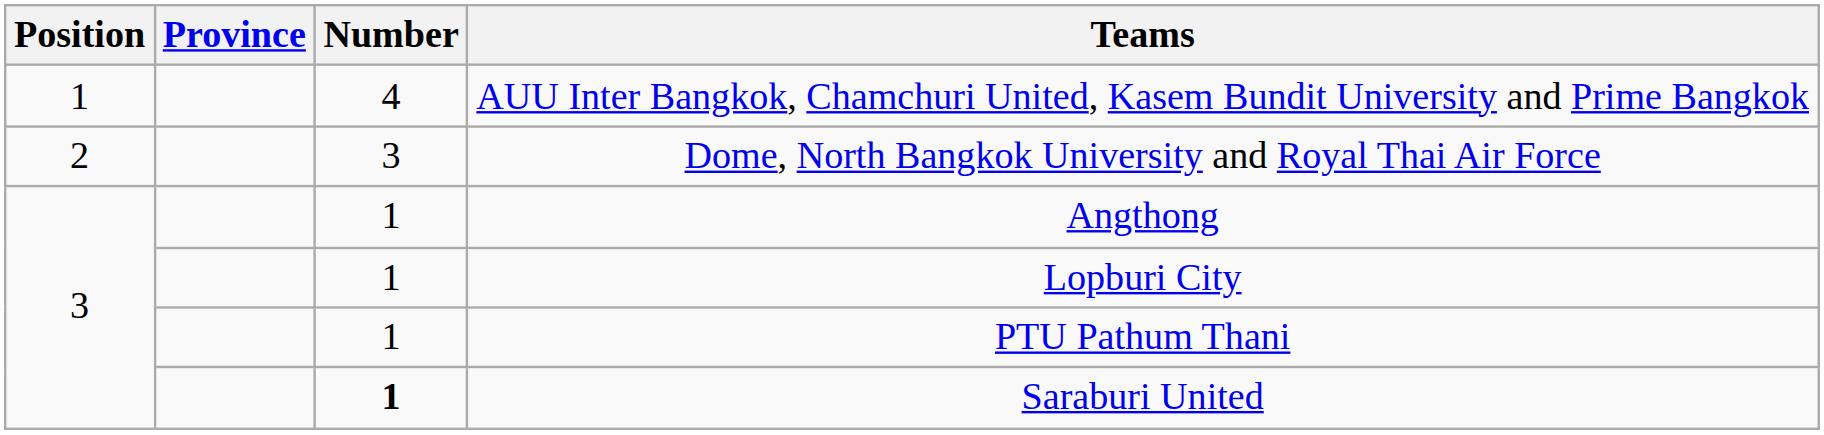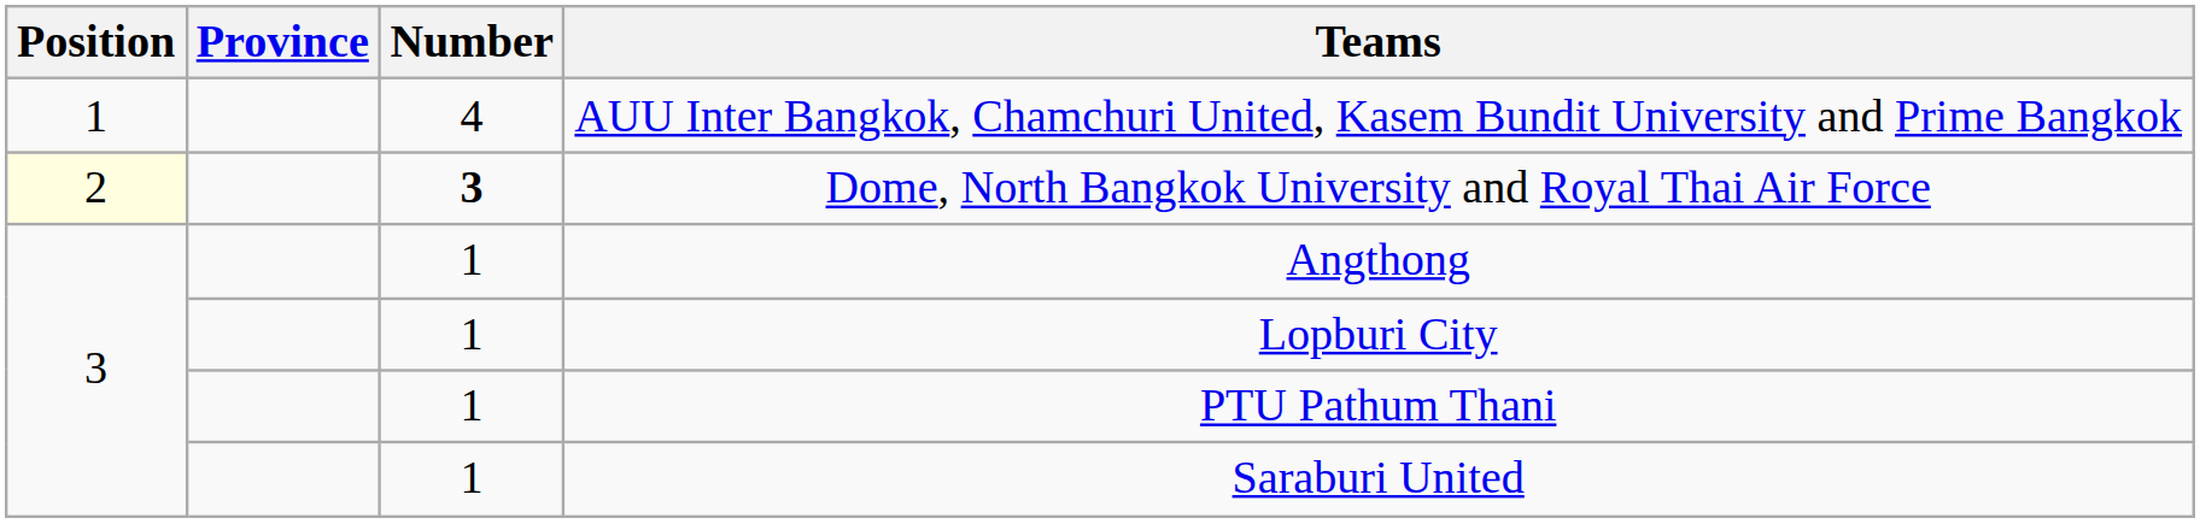Dome, North Bangkok University and Royal Thai Air Force | Position: no background -> lightyellow background
Dome, North Bangkok University and Royal Thai Air Force | Number: normal -> bold
Saraburi United | Number: bold -> normal
